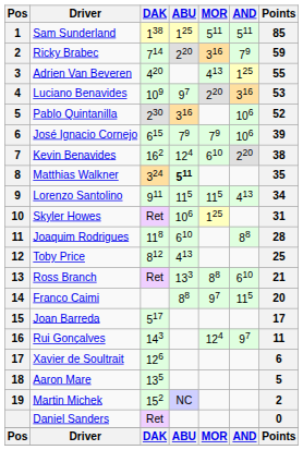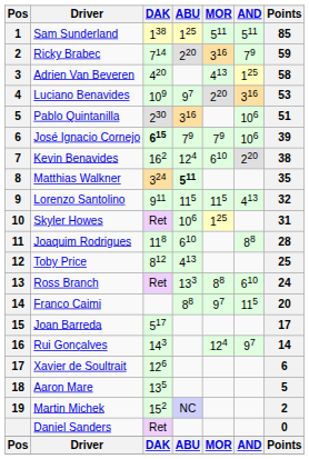Adrien Van Beveren | Points: 55 -> 58
Pablo Quintanilla | Points: 52 -> 51
José Ignacio Cornejo | DAK: normal -> bold
Lorenzo Santolino | Points: 34 -> 32
Ross Branch | Points: 21 -> 24
Rui Gonçalves | Points: 11 -> 14
